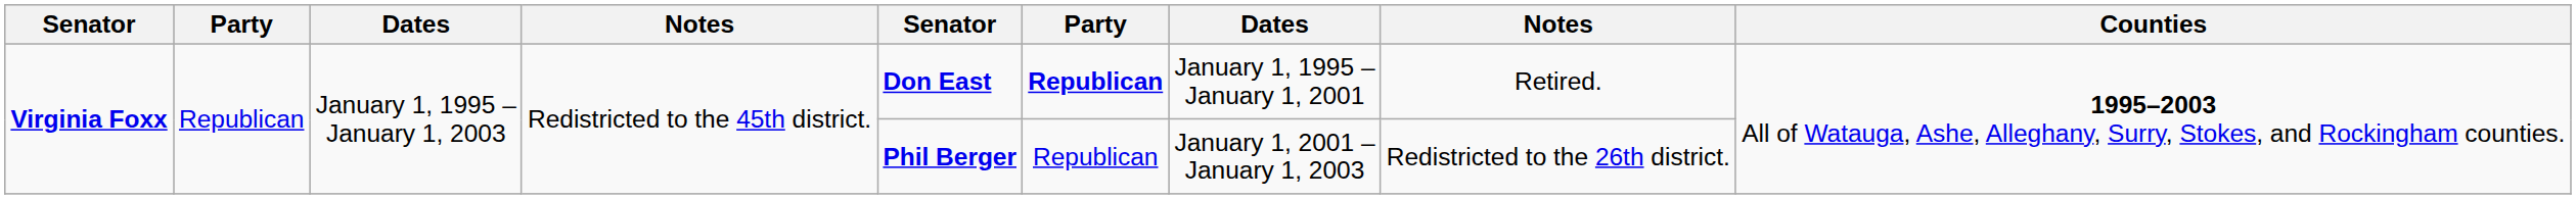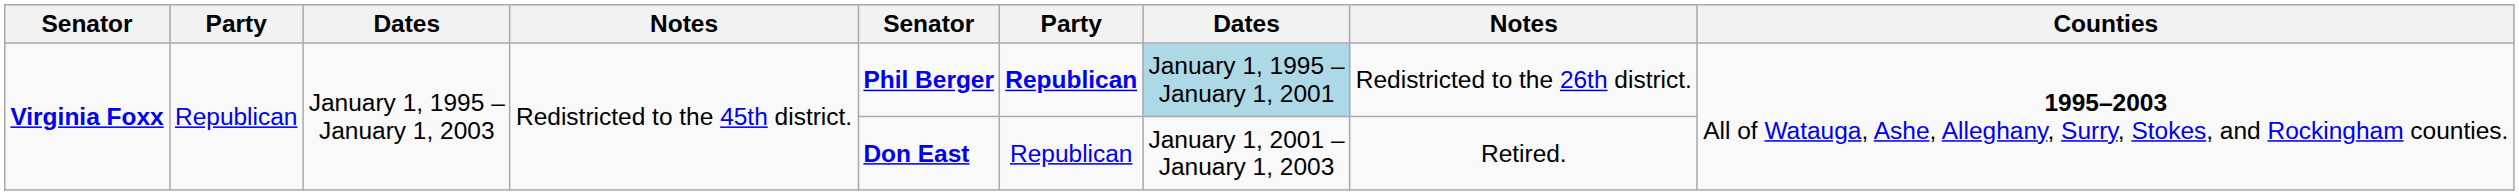row 2 | column 5: Don East -> Phil Berger
row 2 | column 7: no background -> lightblue background
row 2 | column 8: Retired. -> Redistricted to the 26th district.
row 3 | column 5: Phil Berger -> Don East
row 3 | column 8: Redistricted to the 26th district. -> Retired.
